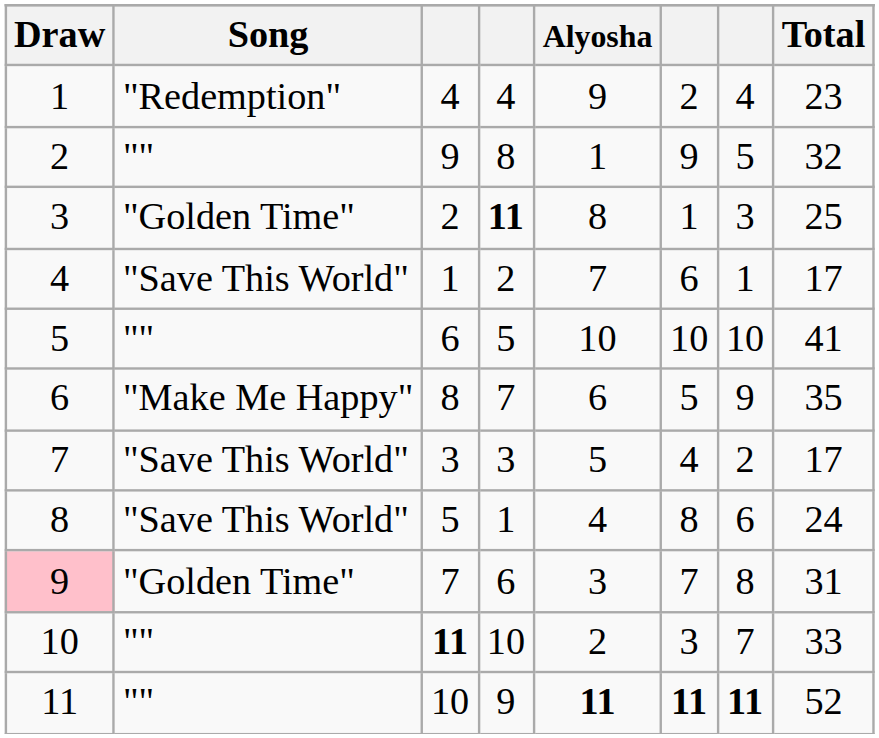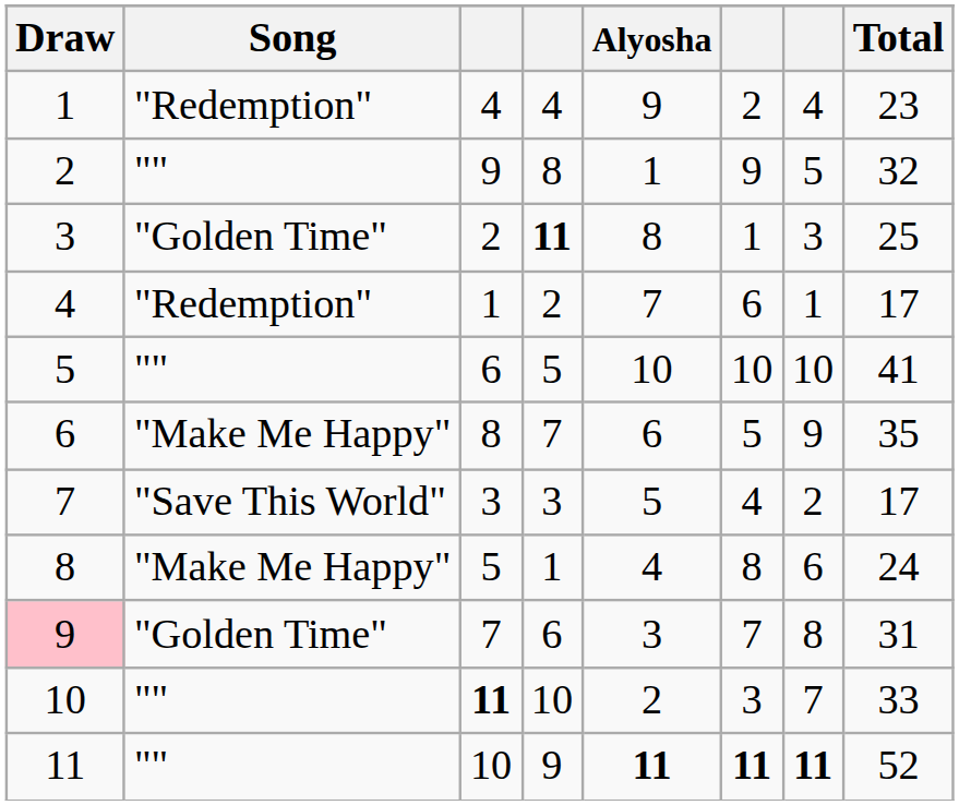row 5 | Song: "Save This World" -> "Redemption"
row 9 | Song: "Save This World" -> "Make Me Happy"
